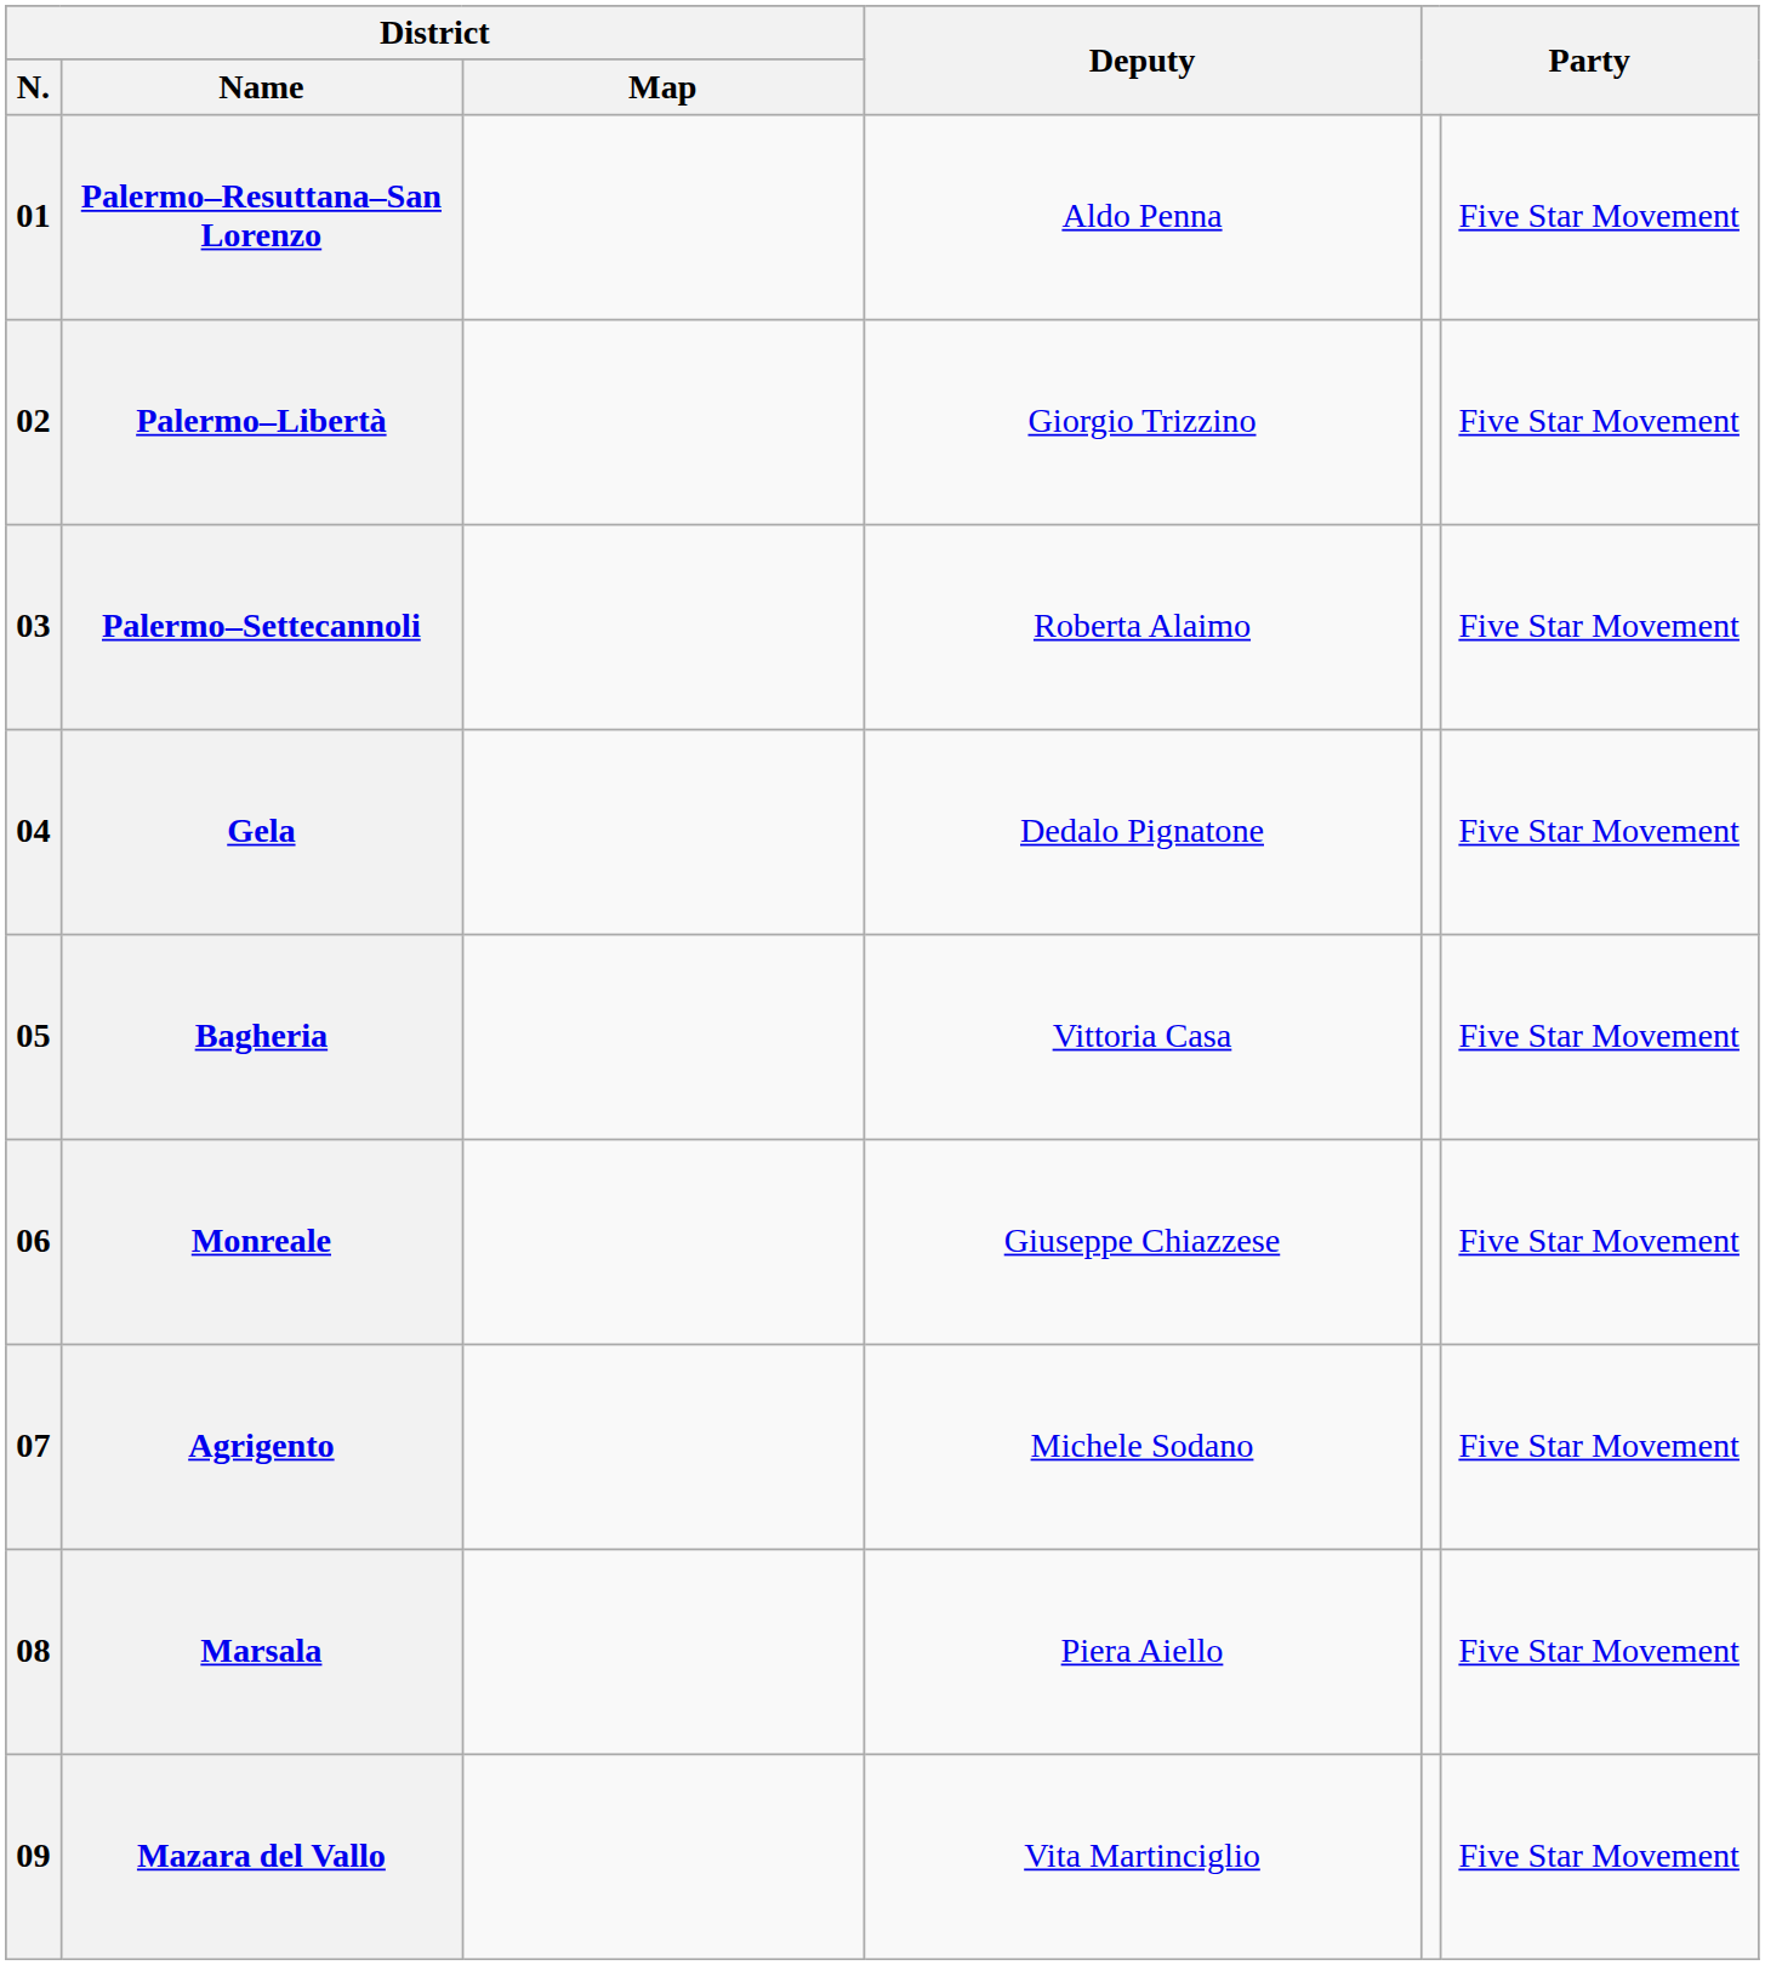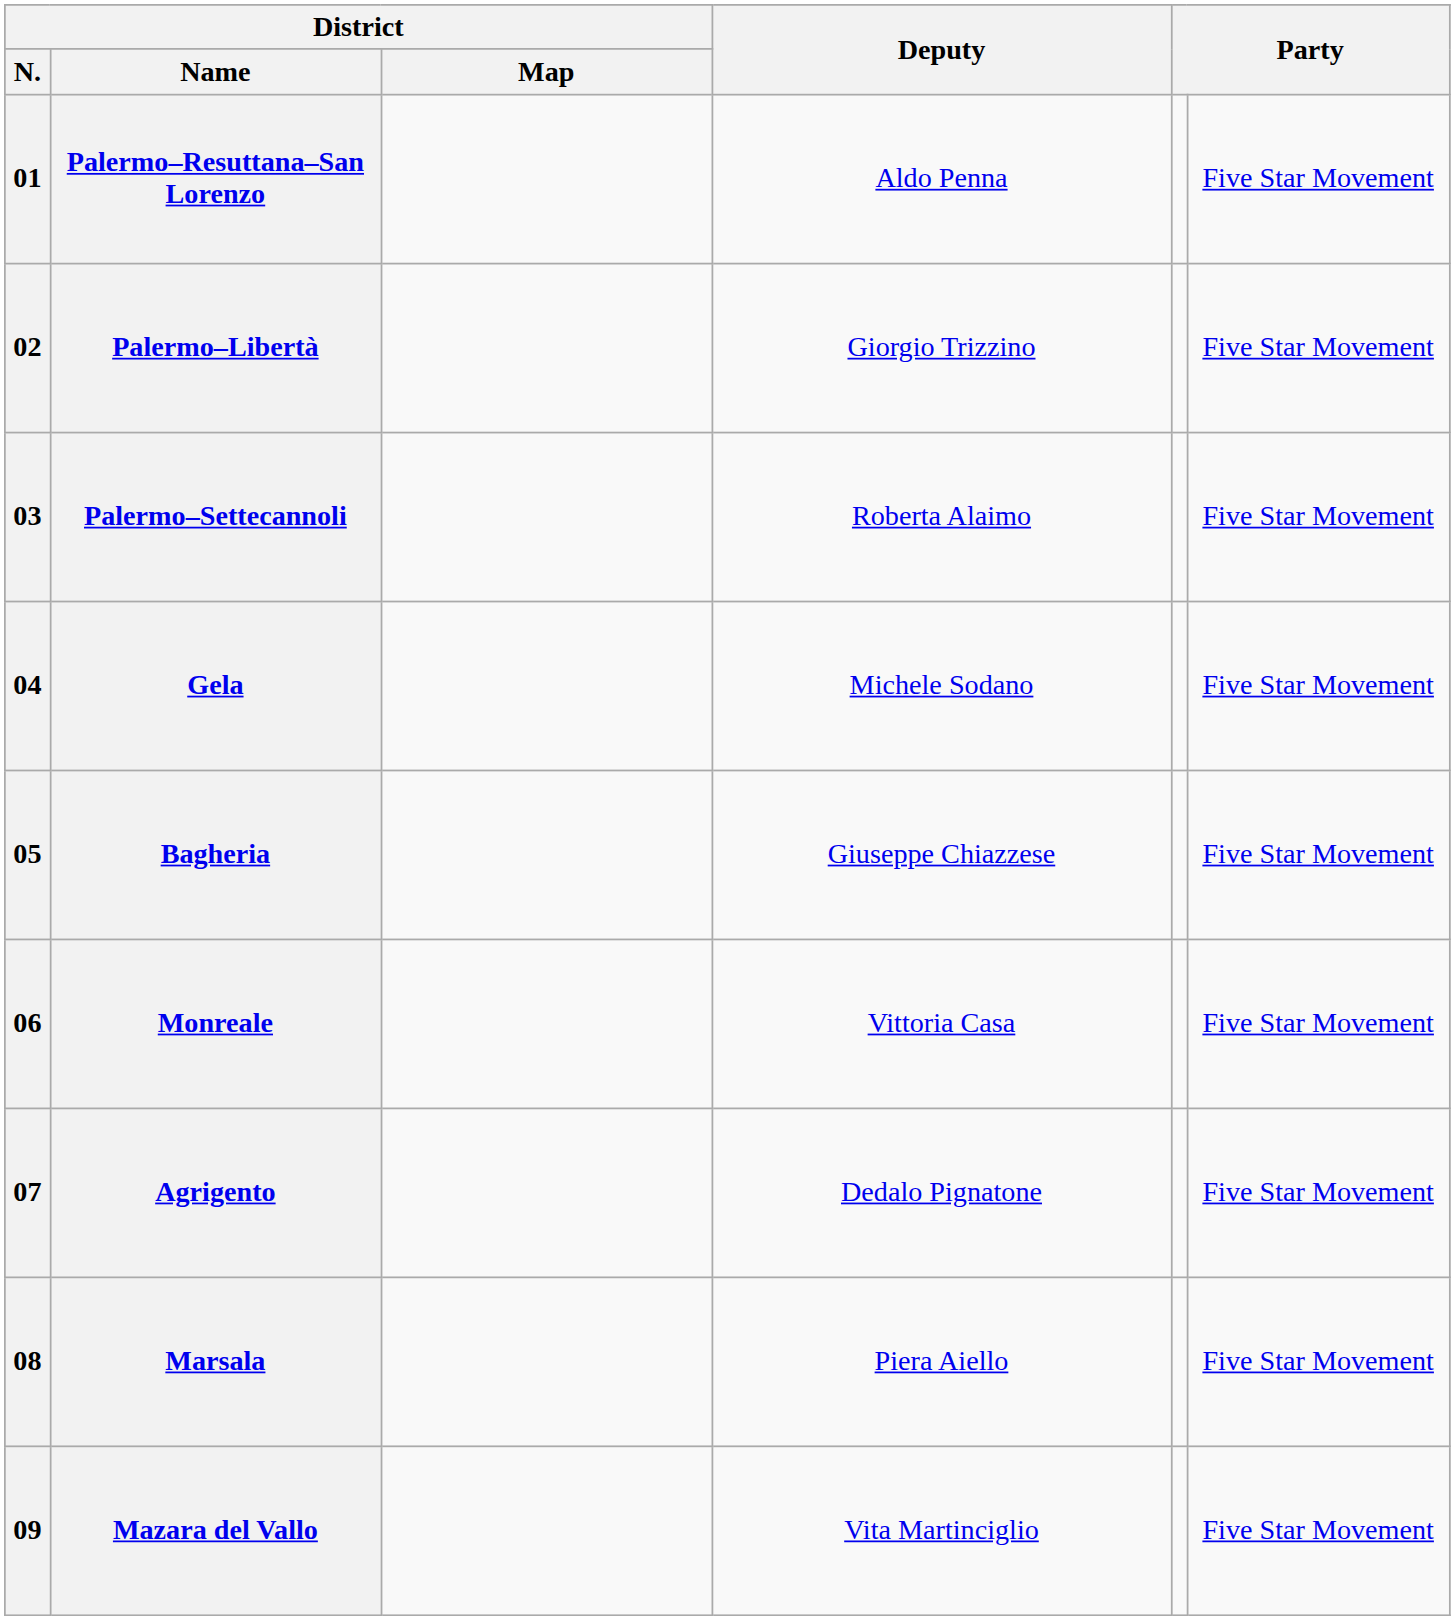Gela | Deputy: Dedalo Pignatone -> Michele Sodano
Bagheria | Deputy: Vittoria Casa -> Giuseppe Chiazzese
Monreale | Deputy: Giuseppe Chiazzese -> Vittoria Casa
Agrigento | Deputy: Michele Sodano -> Dedalo Pignatone
